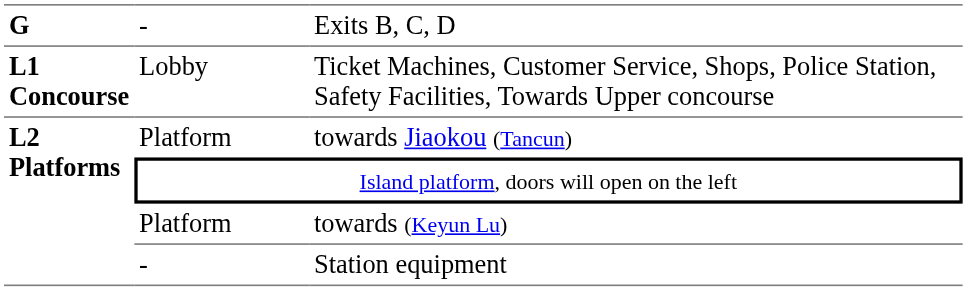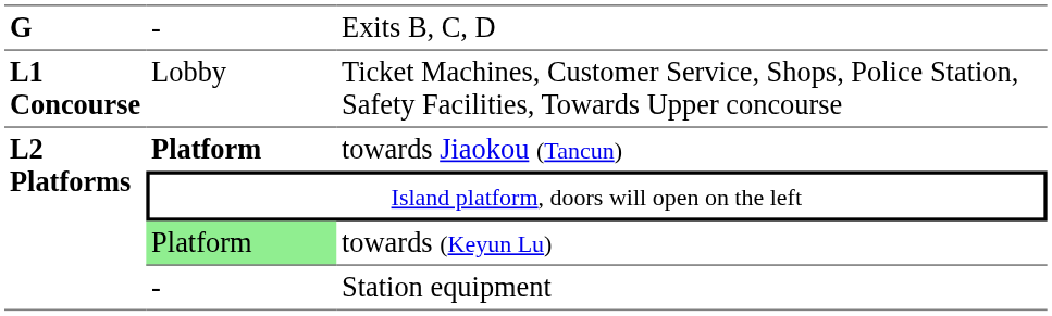towards Jiaokou (Tancun) | column 2: normal -> bold
towards (Keyun Lu) | column 2: no background -> lightgreen background
